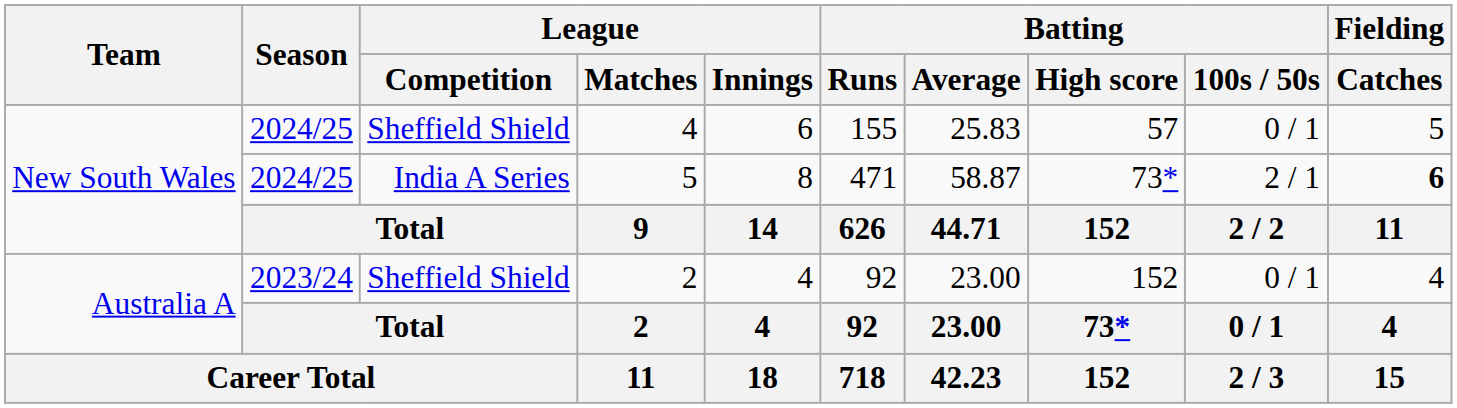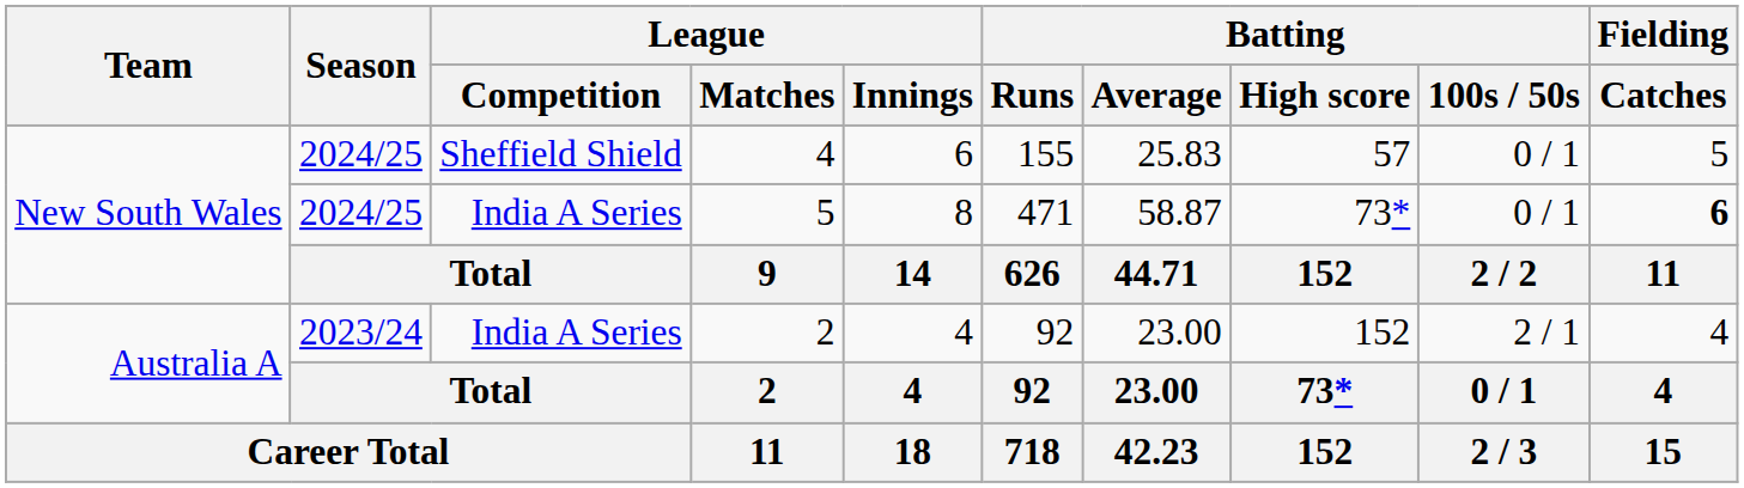row 4 | Batting / 100s / 50s: 2 / 1 -> 0 / 1
row 6 | League / Competition: Sheffield Shield -> India A Series
row 6 | Batting / 100s / 50s: 0 / 1 -> 2 / 1
